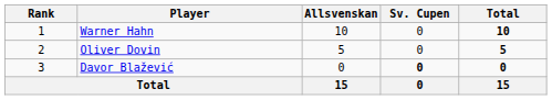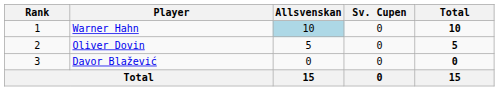Warner Hahn | Allsvenskan: no background -> lightblue background
Davor Blažević | Sv. Cupen: bold -> normal
